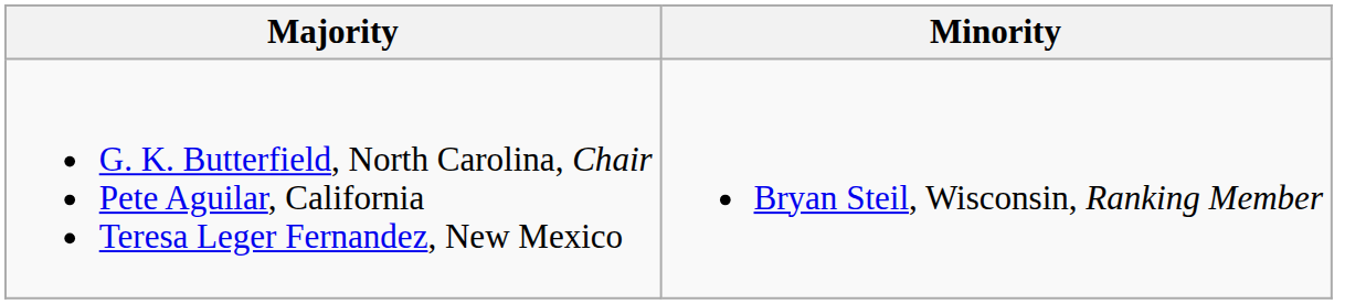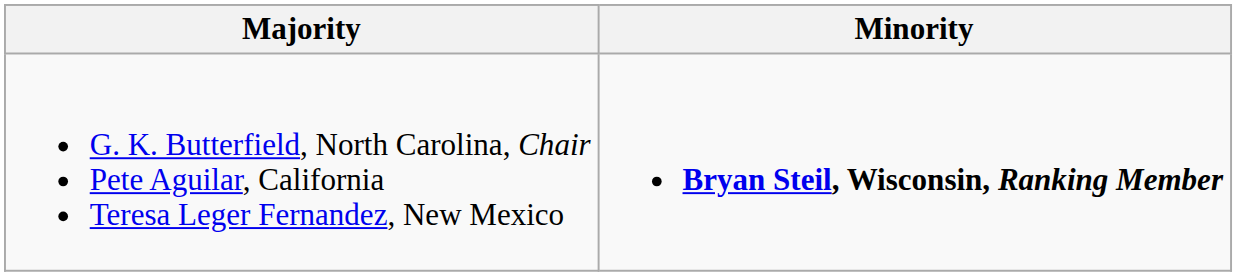row 2 | Minority: normal -> bold
